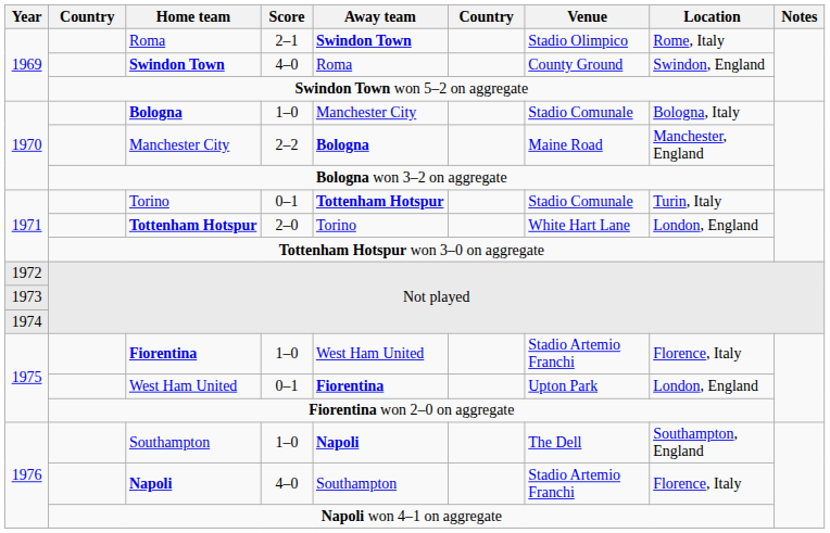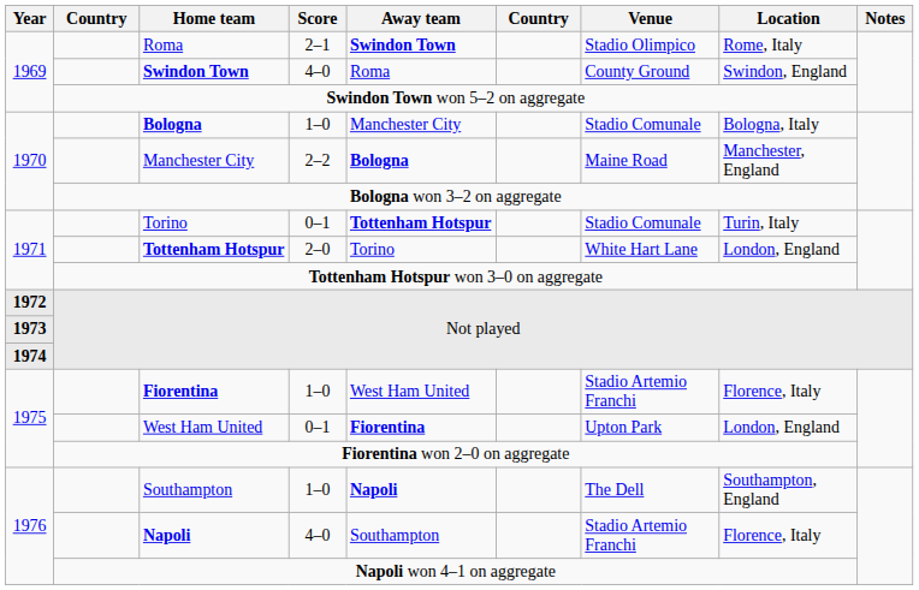1972 / Not played | Year: normal -> bold
1973 / Not played | Year: normal -> bold
1974 / Not played | Year: normal -> bold
